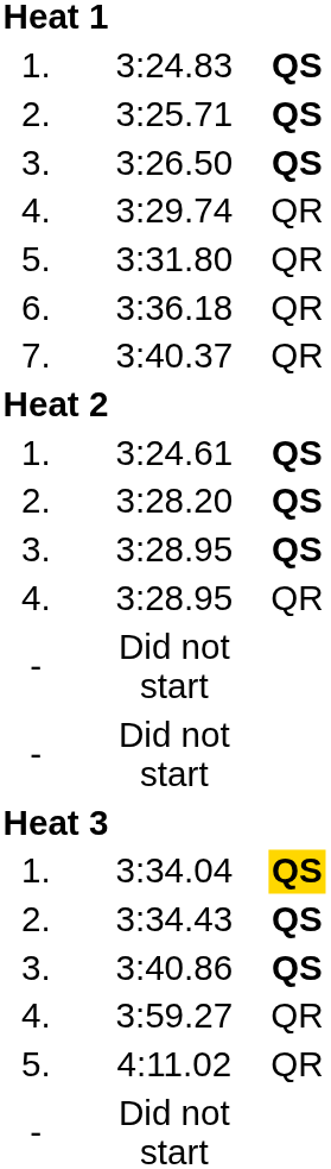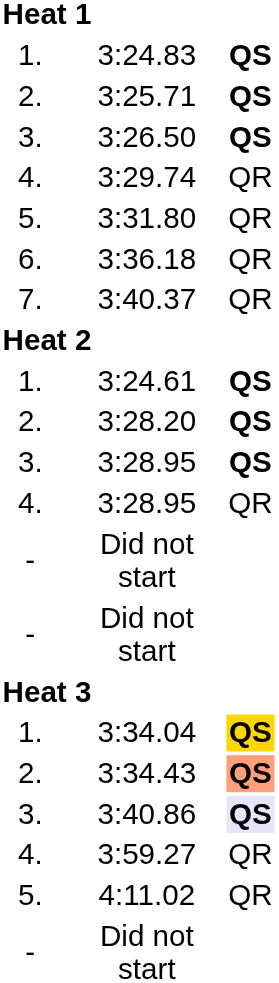3:34.43 | column 3: no background -> lightsalmon background
3:40.86 | column 3: no background -> lavender background
